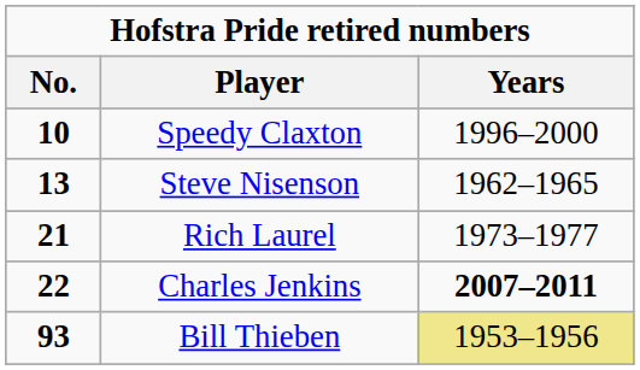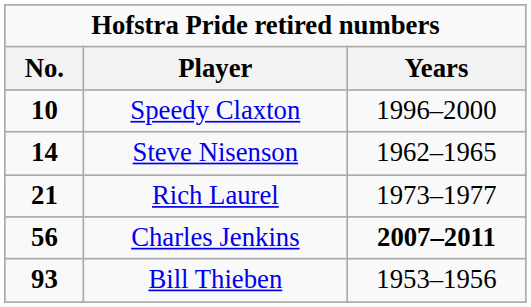Steve Nisenson | No.: 13 -> 14
Charles Jenkins | No.: 22 -> 56
Bill Thieben | Years: khaki background -> no background
